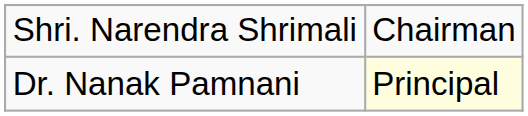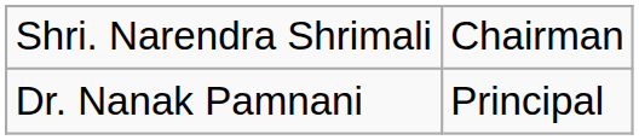Dr. Nanak Pamnani | column 2: lightyellow background -> no background
